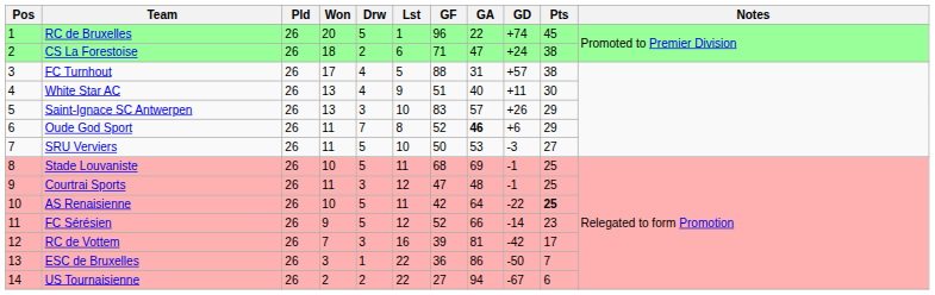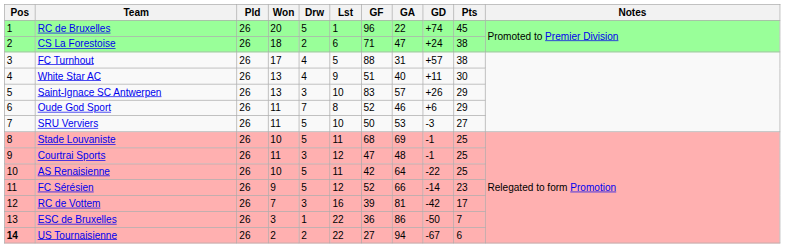Oude God Sport | GA: bold -> normal
AS Renaisienne | Pts: bold -> normal
US Tournaisienne | Pos: normal -> bold
